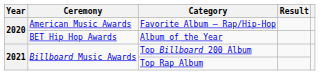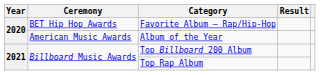Favorite Album – Rap/Hip-Hop | Ceremony: American Music Awards -> BET Hip Hop Awards
Album of the Year | Ceremony: BET Hip Hop Awards -> American Music Awards
